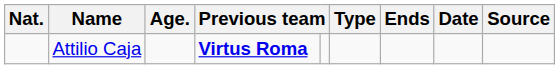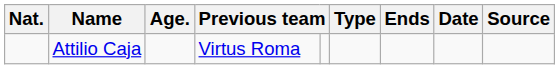Attilio Caja | column 4: bold -> normal
